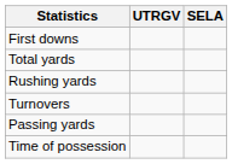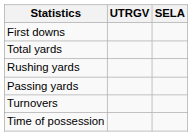rows swapped: Passing yards <-> Turnovers
